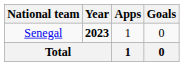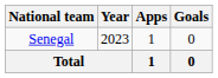Senegal | Year: bold -> normal
